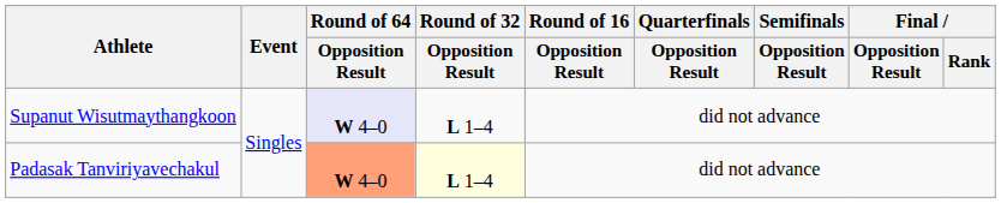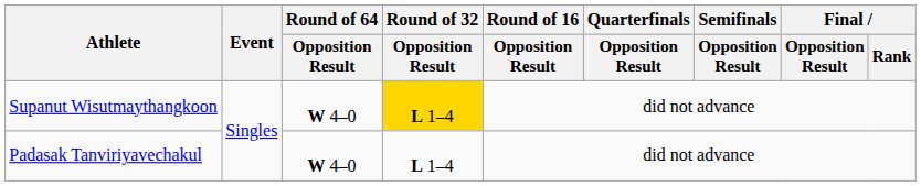Supanut Wisutmaythangkoon | Round of 64 / Opposition Result: lavender background -> no background
Supanut Wisutmaythangkoon | Round of 32 / Opposition Result: no background -> gold background
Padasak Tanviriyavechakul | Round of 64 / Opposition Result: lightsalmon background -> no background
Padasak Tanviriyavechakul | Round of 32 / Opposition Result: lightyellow background -> no background
